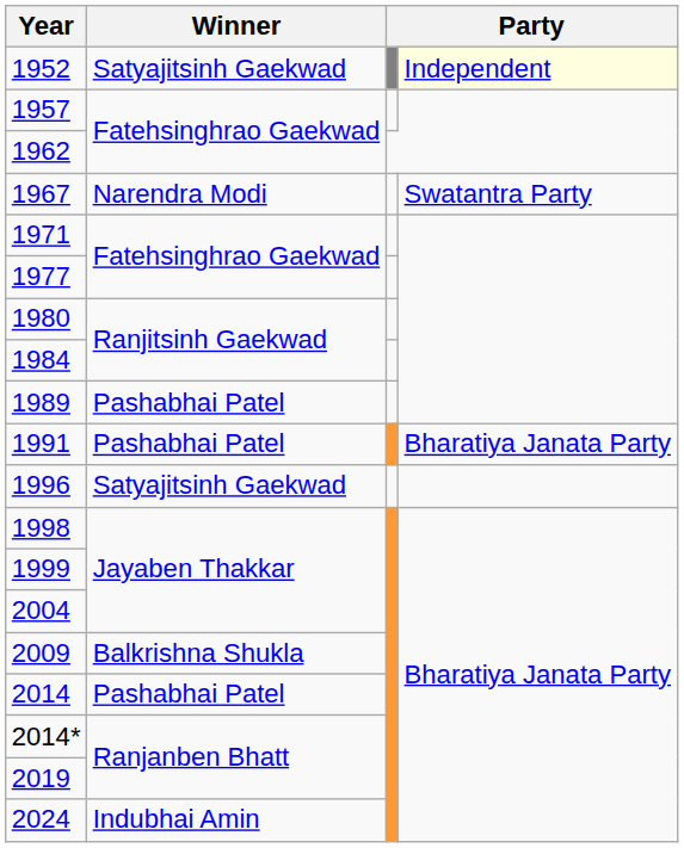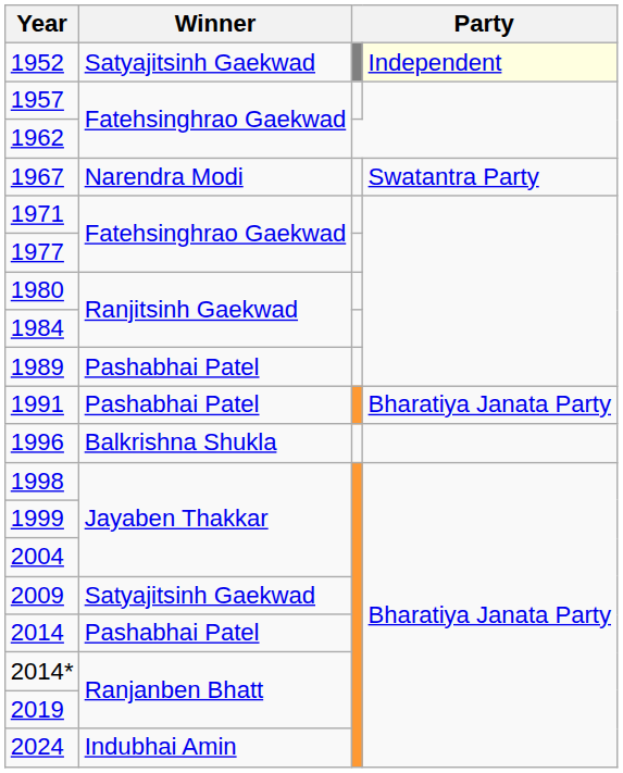1996 | Winner: Satyajitsinh Gaekwad -> Balkrishna Shukla
2009 | Winner: Balkrishna Shukla -> Satyajitsinh Gaekwad
